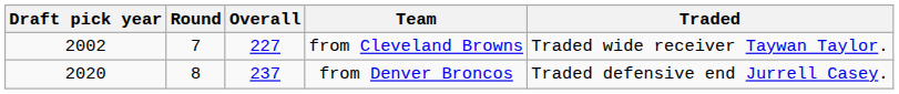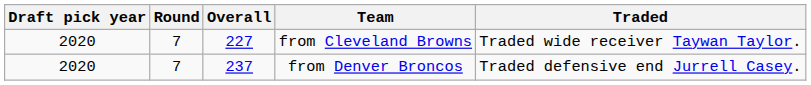from Cleveland Browns | Draft pick year: 2002 -> 2020
from Denver Broncos | Round: 8 -> 7
